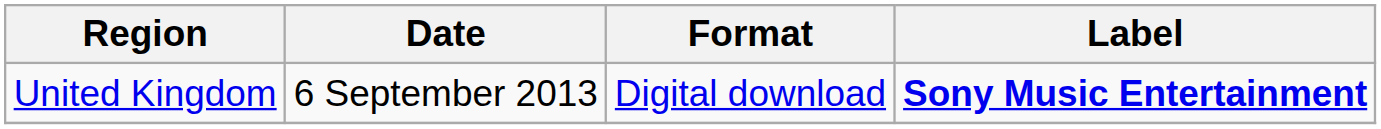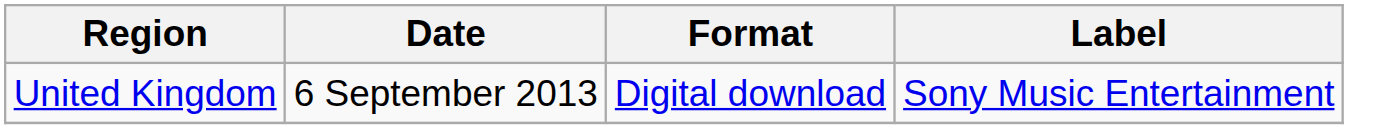United Kingdom | Label: bold -> normal
